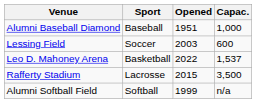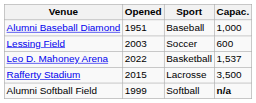columns swapped: Sport <-> Opened
Alumni Softball Field | Capac.: normal -> bold
